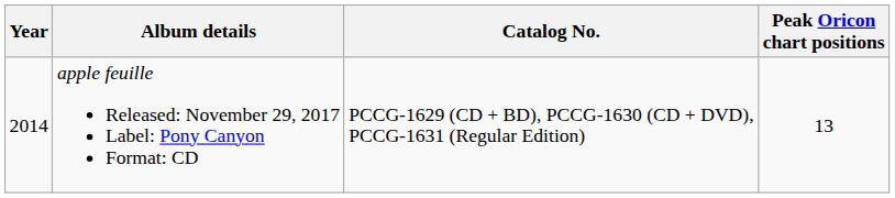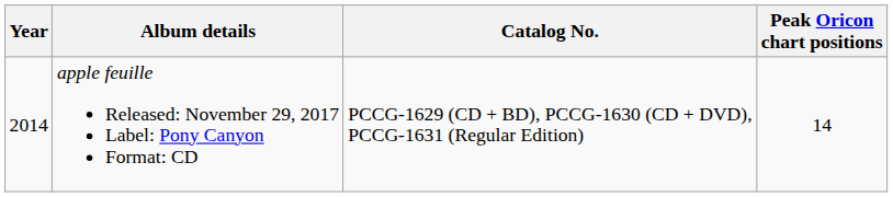row 2 | Peak Oricon chart positions: 13 -> 14
